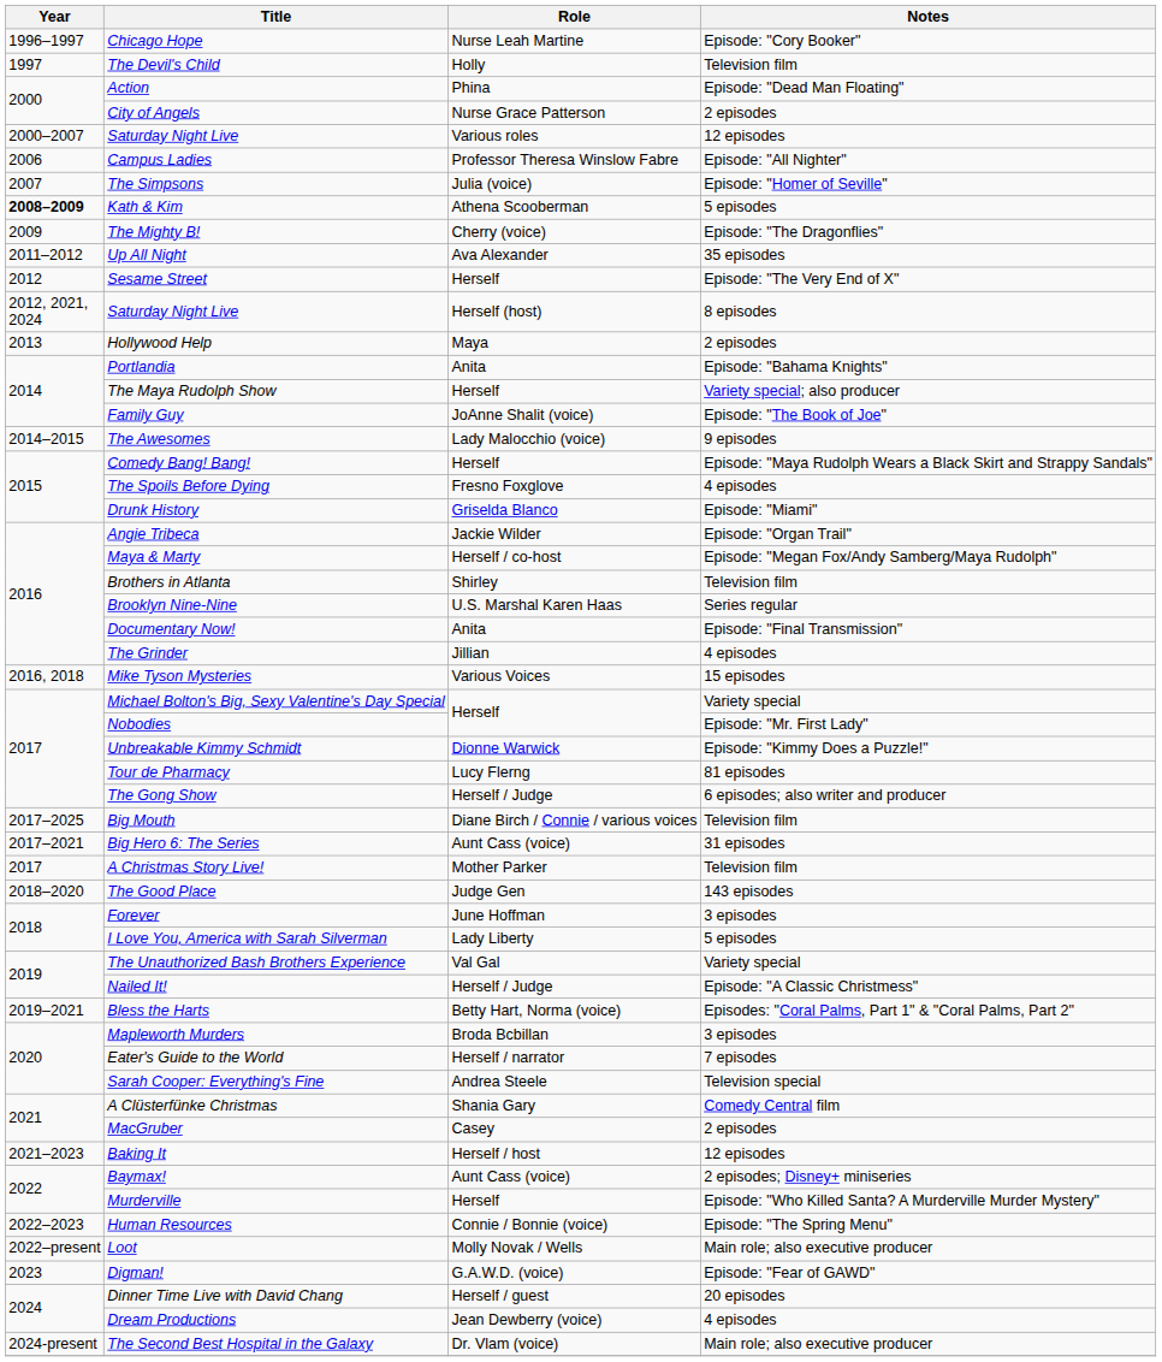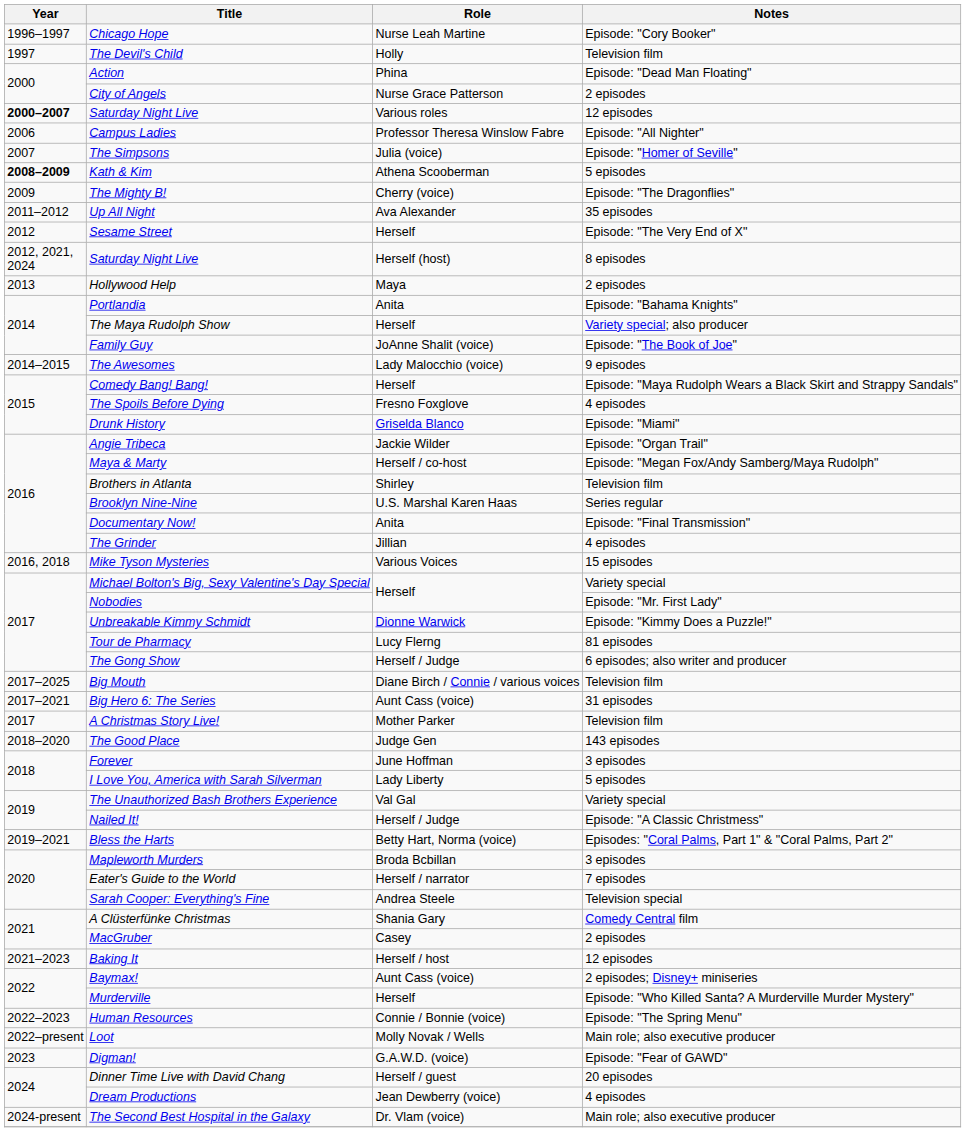Saturday Night Live / Various roles | Year: normal -> bold
